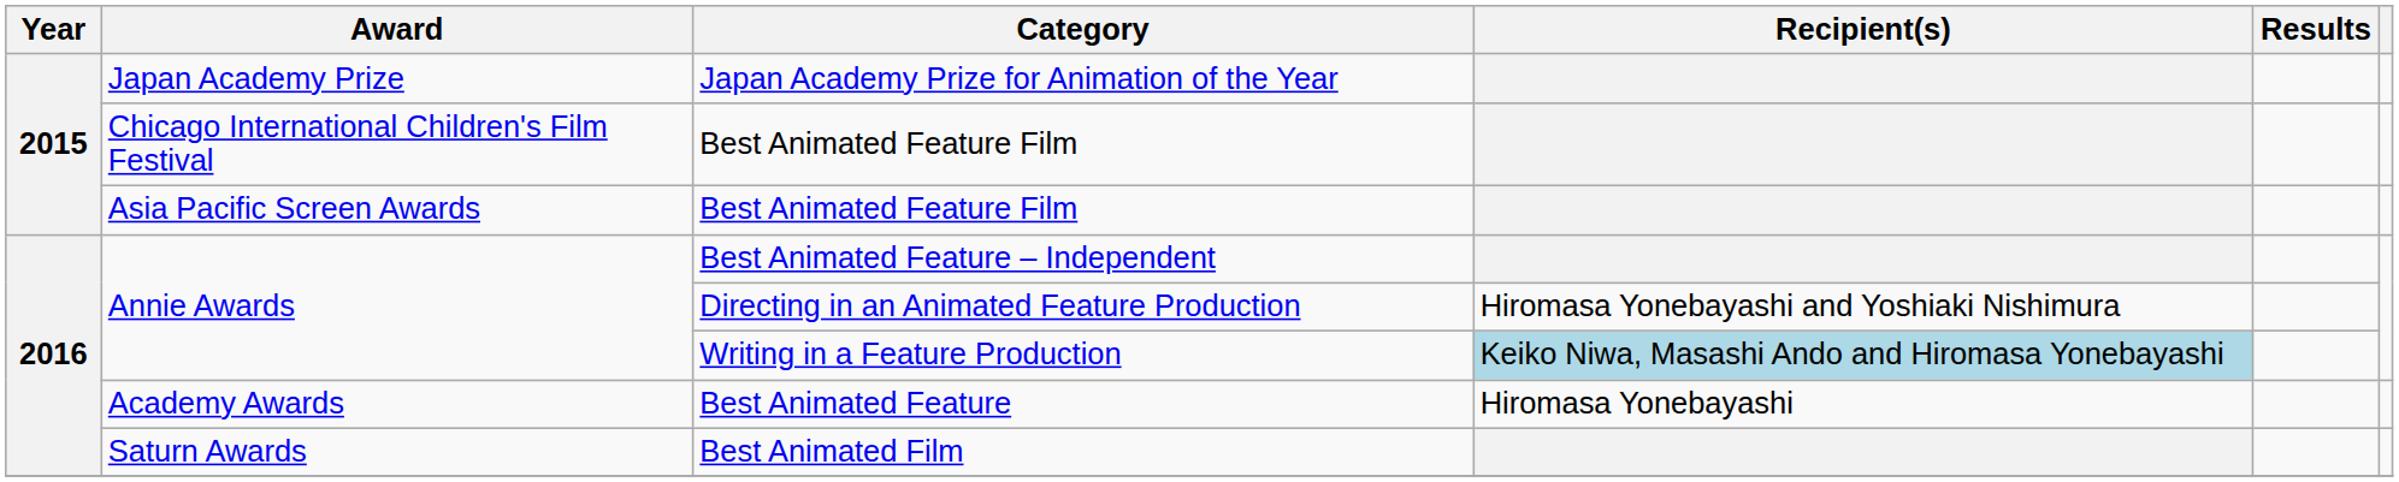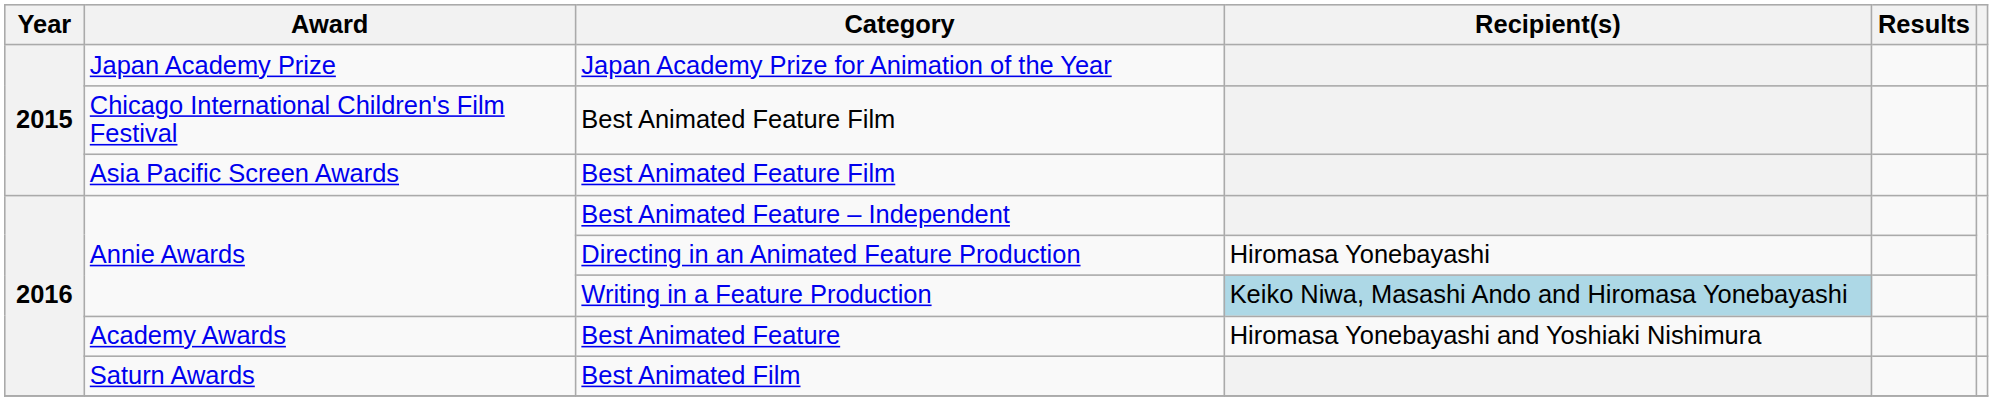Directing in an Animated Feature Production | Recipient(s): Hiromasa Yonebayashi and Yoshiaki Nishimura -> Hiromasa Yonebayashi
Best Animated Feature | Recipient(s): Hiromasa Yonebayashi -> Hiromasa Yonebayashi and Yoshiaki Nishimura
